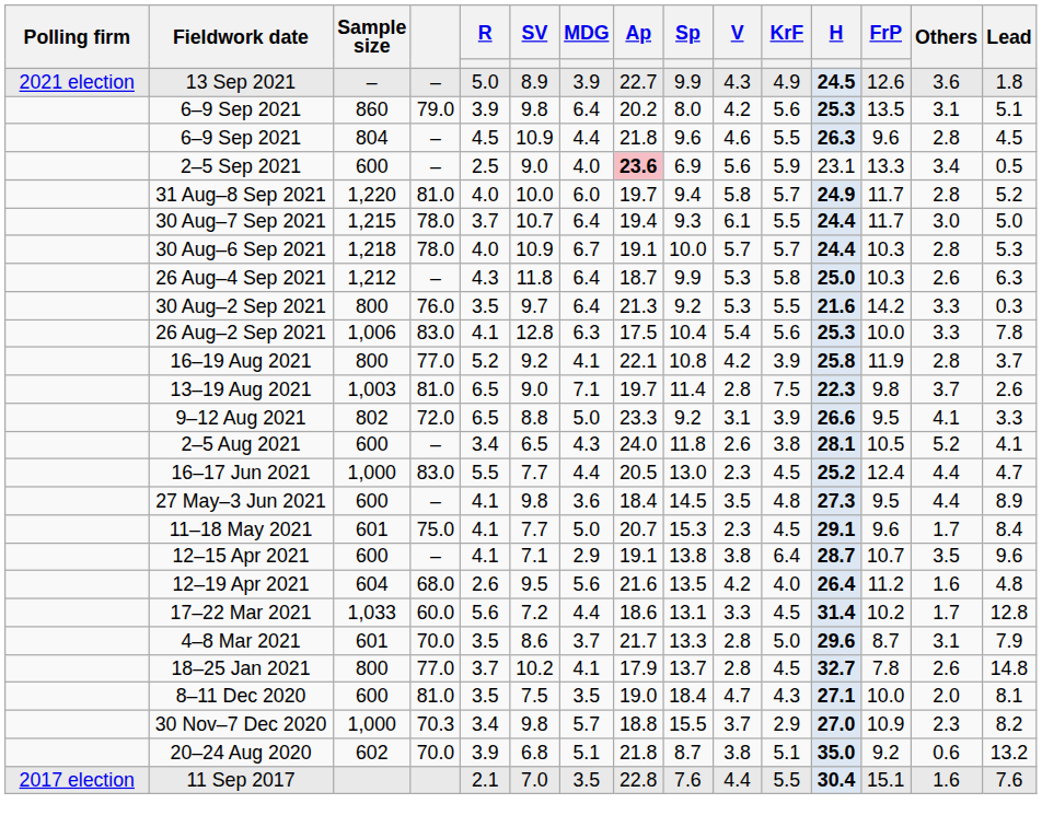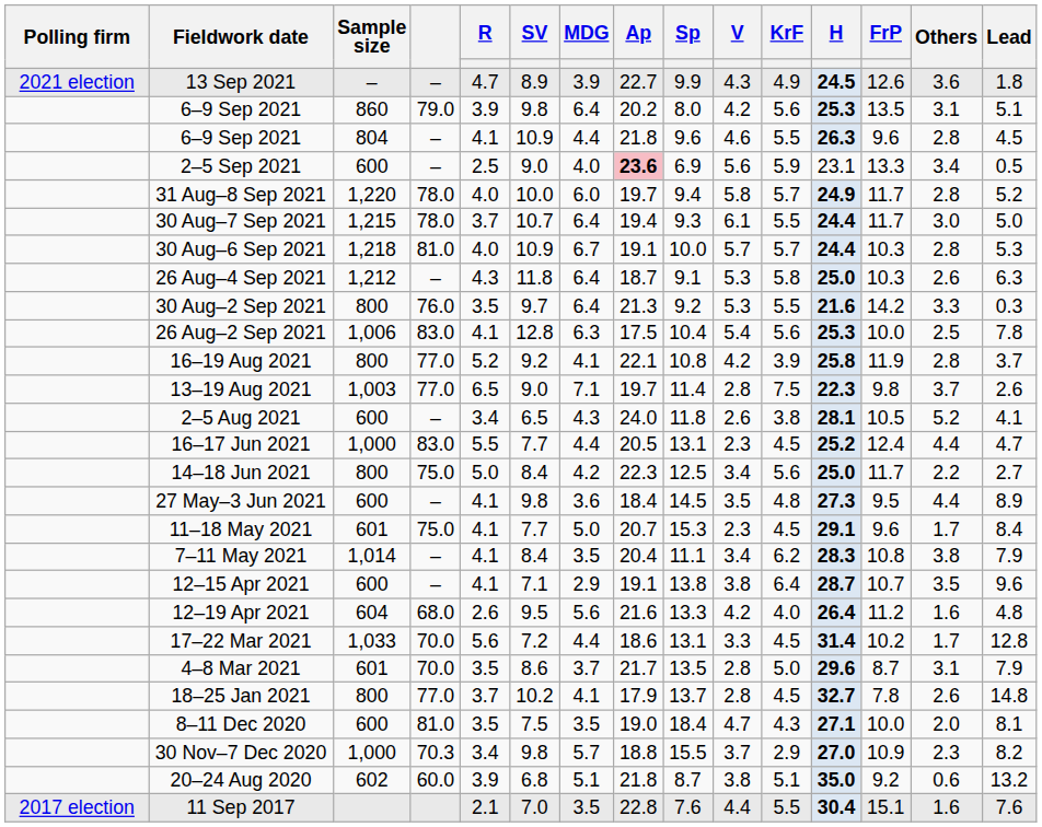13 Sep 2021 | R: 5.0 -> 4.7
6–9 Sep 2021 / 804 | R: 4.5 -> 4.1
31 Aug–8 Sep 2021 | column 4: 81.0 -> 78.0
30 Aug–6 Sep 2021 | column 4: 78.0 -> 81.0
26 Aug–4 Sep 2021 | Sp: 9.9 -> 9.1
26 Aug–2 Sep 2021 | Others: 3.3 -> 2.5
13–19 Aug 2021 | column 4: 81.0 -> 77.0
- row: 9–12 Aug 2021 | 802 | 72.0 | 6.5 | 8.8 | 5.0 | 23.3 | 9.2 | 3.1 | 3.9 | 26.6 | 9.5 | 4.1 | 3.3
16–17 Jun 2021 | Sp: 13.0 -> 13.1
+ row: 14–18 Jun 2021 | 800 | 75.0 | 5.0 | 8.4 | 4.2 | 22.3 | 12.5 | 3.4 | 5.6 | 25.0 | 11.7 | 2.2 | 2.7
+ row: 7–11 May 2021 | 1,014 | – | 4.1 | 8.4 | 3.5 | 20.4 | 11.1 | 3.4 | 6.2 | 28.3 | 10.8 | 3.8 | 7.9
12–19 Apr 2021 | Sp: 13.5 -> 13.3
17–22 Mar 2021 | column 4: 60.0 -> 70.0
4–8 Mar 2021 | Sp: 13.3 -> 13.5
20–24 Aug 2020 | column 4: 70.0 -> 60.0
